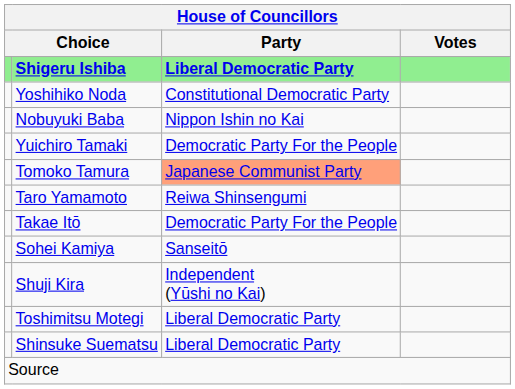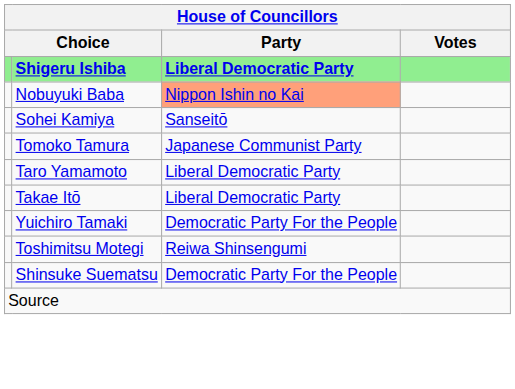- row: Yoshihiko Noda | Constitutional Democratic Party
Nobuyuki Baba | Party: no background -> lightsalmon background
rows swapped: Yuichiro Tamaki <-> Sohei Kamiya
Tomoko Tamura | Party: lightsalmon background -> no background
Taro Yamamoto | Party: Reiwa Shinsengumi -> Liberal Democratic Party
Takae Itō | Party: Democratic Party For the People -> Liberal Democratic Party
- row: Shuji Kira | Independent (Yūshi no Kai)
Toshimitsu Motegi | Party: Liberal Democratic Party -> Reiwa Shinsengumi
Shinsuke Suematsu | Party: Liberal Democratic Party -> Democratic Party For the People
